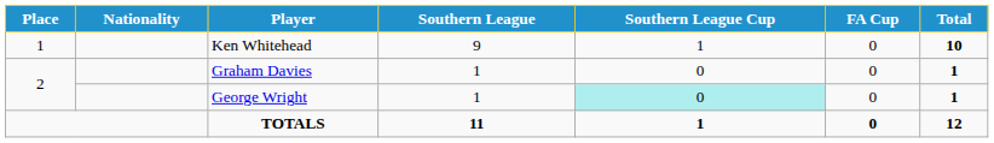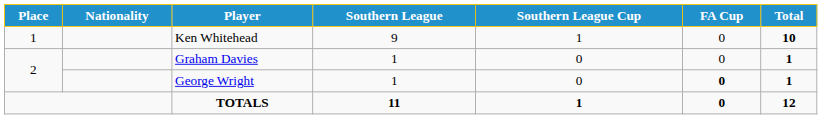George Wright | Southern League Cup: paleturquoise background -> no background
George Wright | FA Cup: normal -> bold
